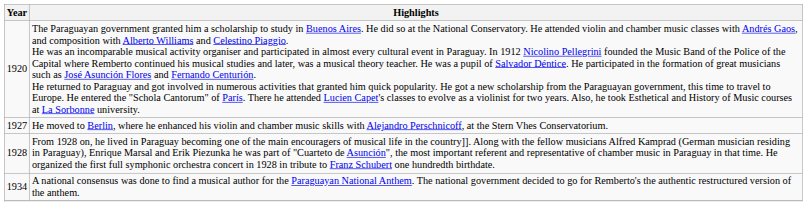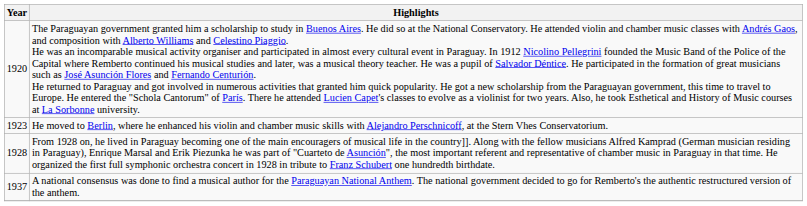row 3 | Year: 1927 -> 1923
row 5 | Year: 1934 -> 1937
